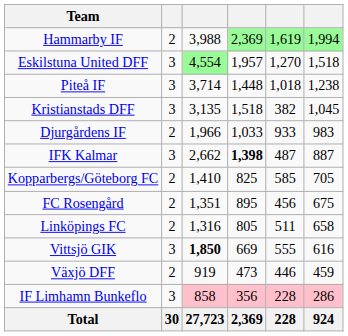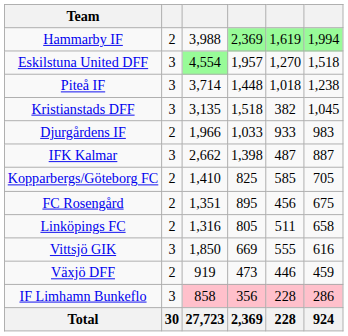IFK Kalmar | column 4: bold -> normal
Vittsjö GIK | column 3: bold -> normal
